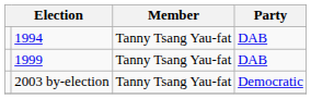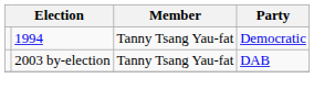1994 | Party: DAB -> Democratic
- row: 1999 | Tanny Tsang Yau-fat | DAB
2003 by-election | Party: Democratic -> DAB
